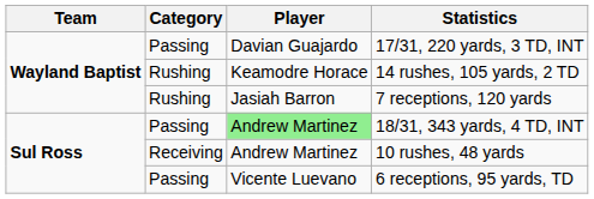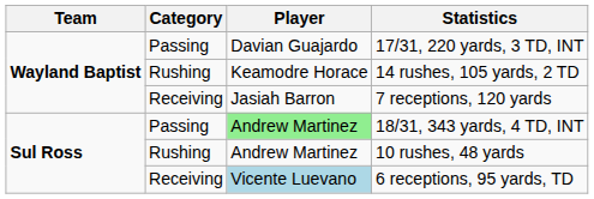7 receptions, 120 yards | Category: Rushing -> Receiving
10 rushes, 48 yards | Category: Receiving -> Rushing
6 receptions, 95 yards, TD | Category: Passing -> Receiving
6 receptions, 95 yards, TD | Player: no background -> lightblue background
